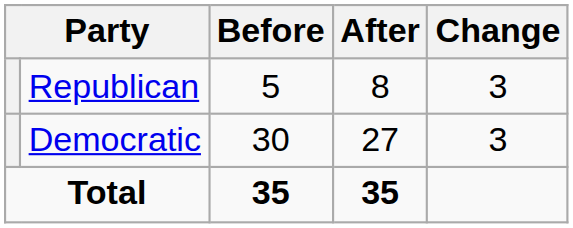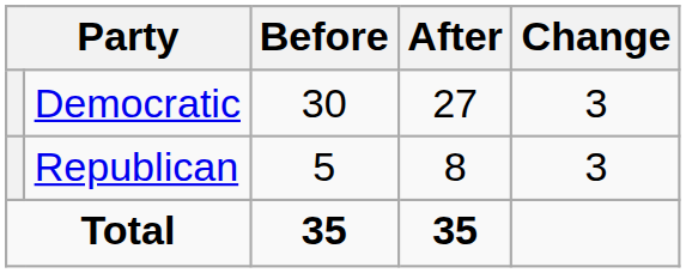rows swapped: Democratic <-> Republican
